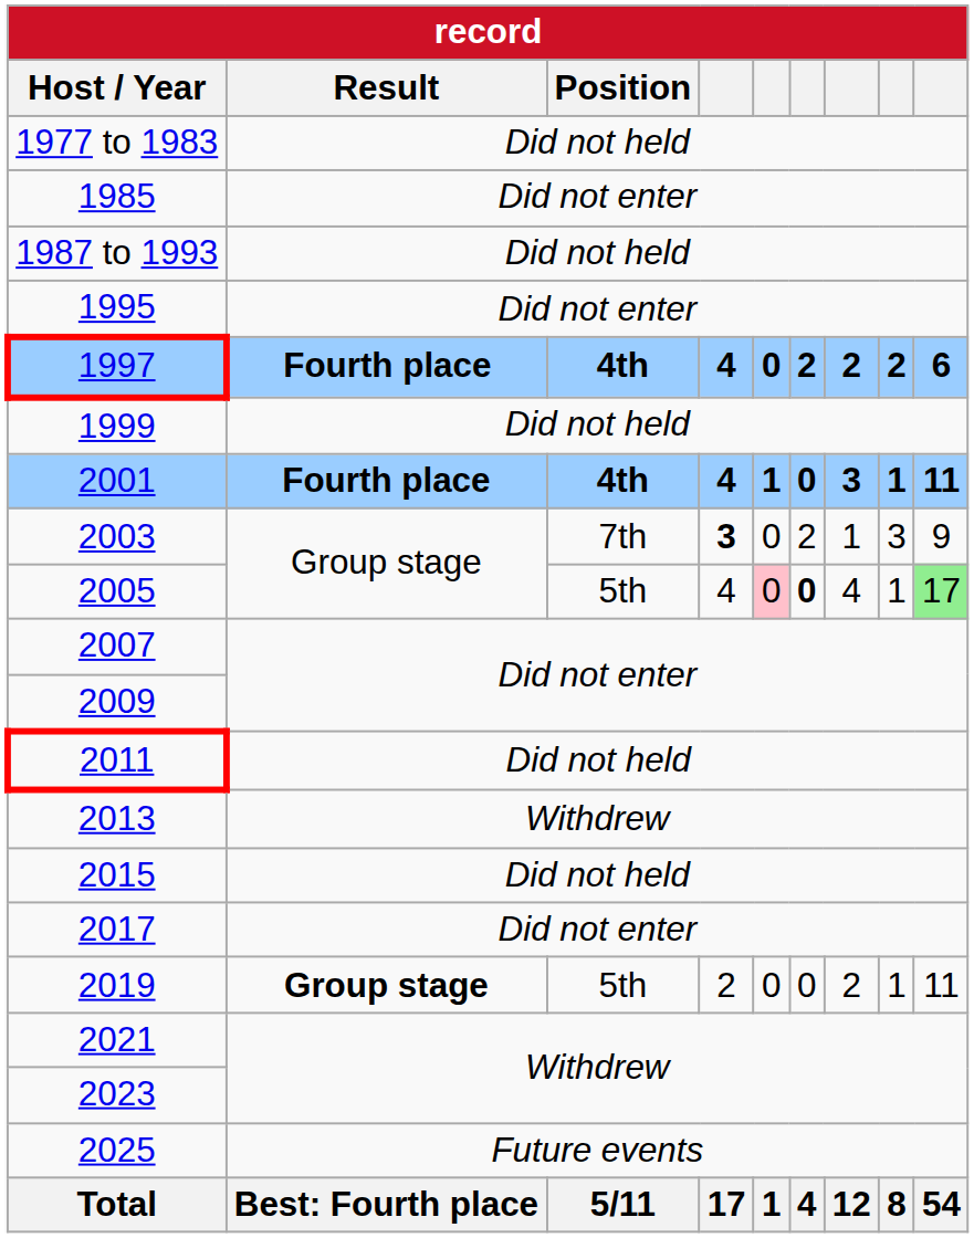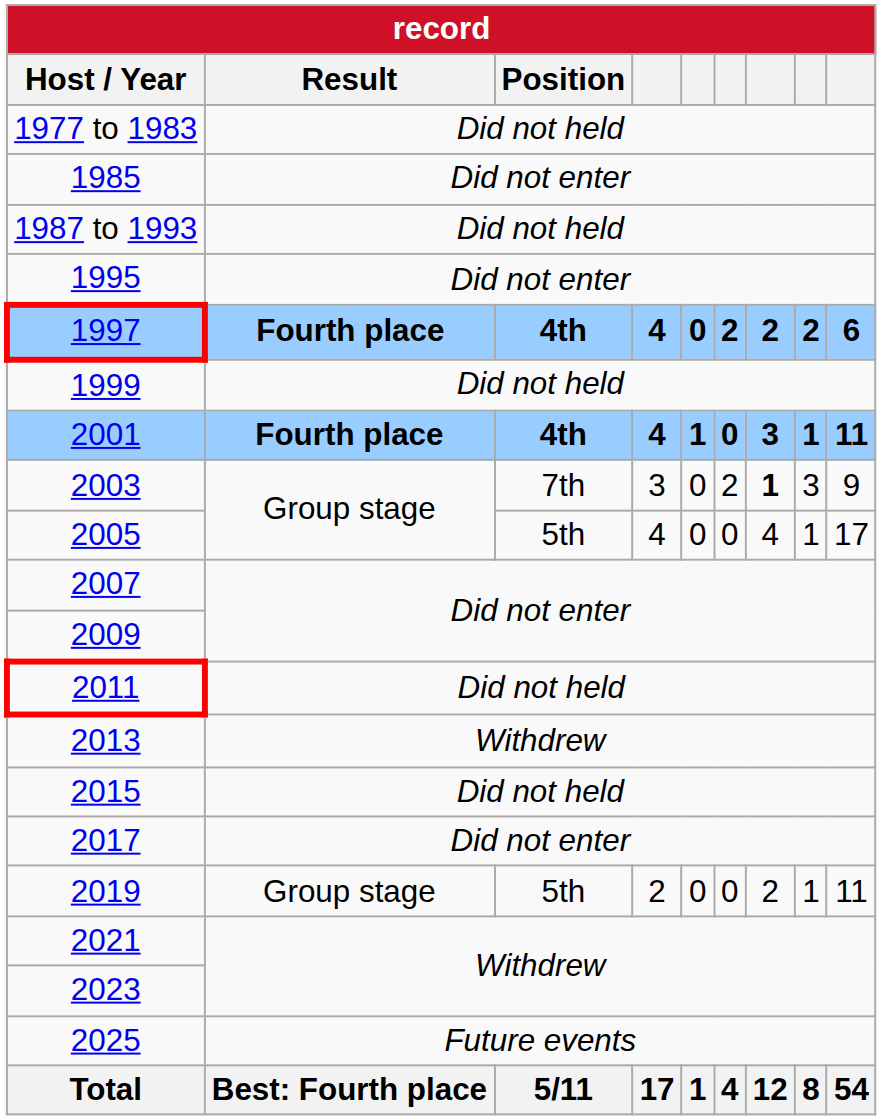2003 | column 4: bold -> normal
2003 | column 7: normal -> bold
2005 | column 5: pink background -> no background
2005 | column 6: bold -> normal
2005 | column 9: lightgreen background -> no background
2019 | Result: bold -> normal
